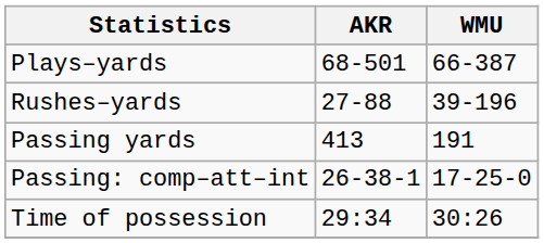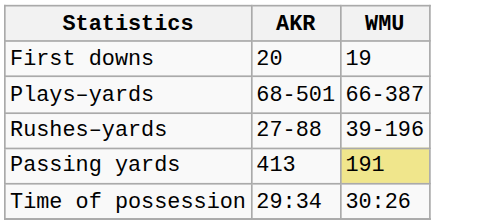+ row: First downs | 20 | 19
Passing yards | WMU: no background -> khaki background
- row: Passing: comp–att–int | 26-38-1 | 17-25-0
